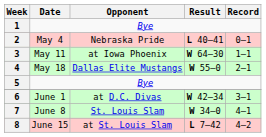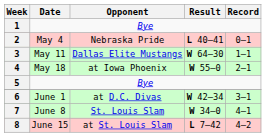3 | Opponent: at Iowa Phoenix -> Dallas Elite Mustangs
4 | Opponent: Dallas Elite Mustangs -> at Iowa Phoenix
